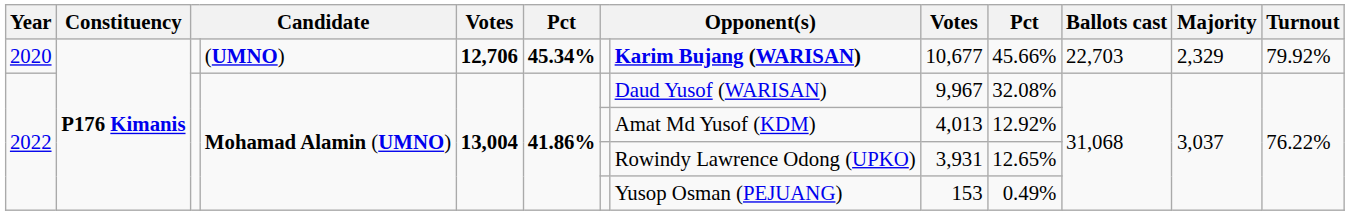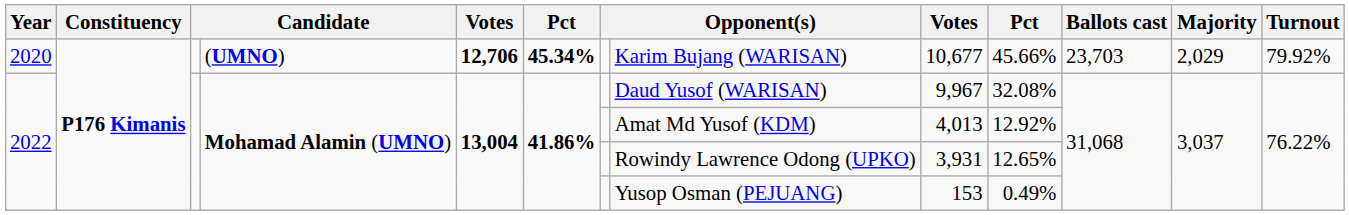2020 | column 8: bold -> normal
2020 | Ballots cast: 22,703 -> 23,703
2020 | Majority: 2,329 -> 2,029
